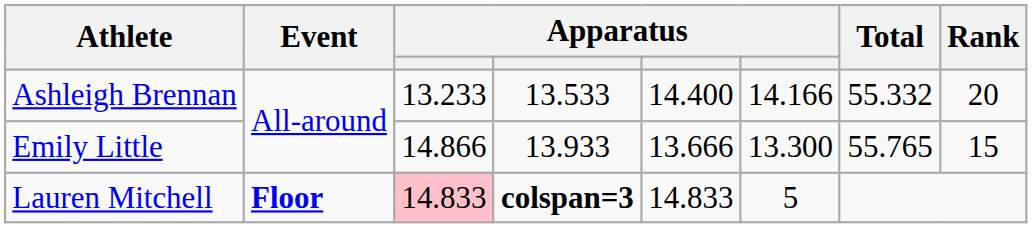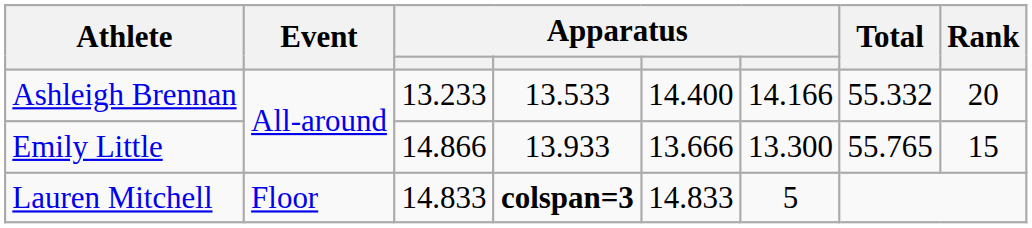Lauren Mitchell | Event: bold -> normal
Lauren Mitchell | column 3: pink background -> no background
